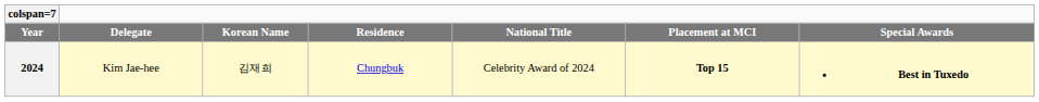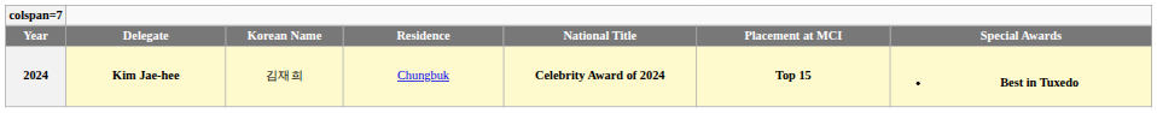2024 | Delegate: normal -> bold
2024 | National Title: normal -> bold
